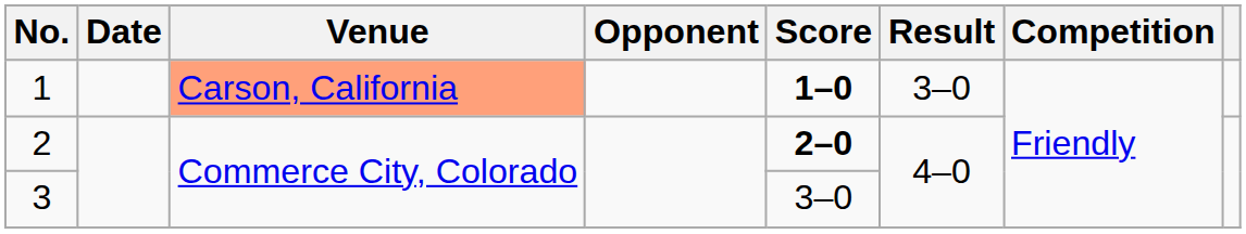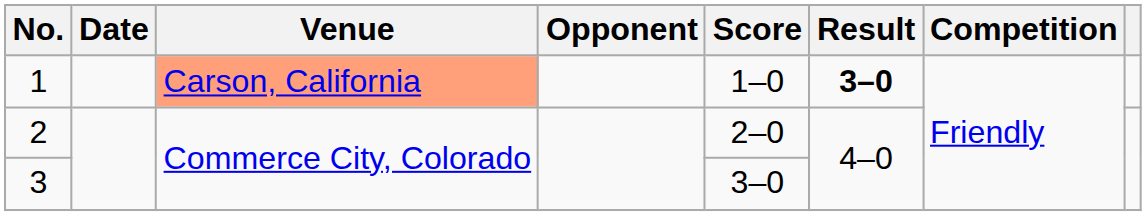1 | Score: bold -> normal
1 | Result: normal -> bold
2 | Score: bold -> normal
